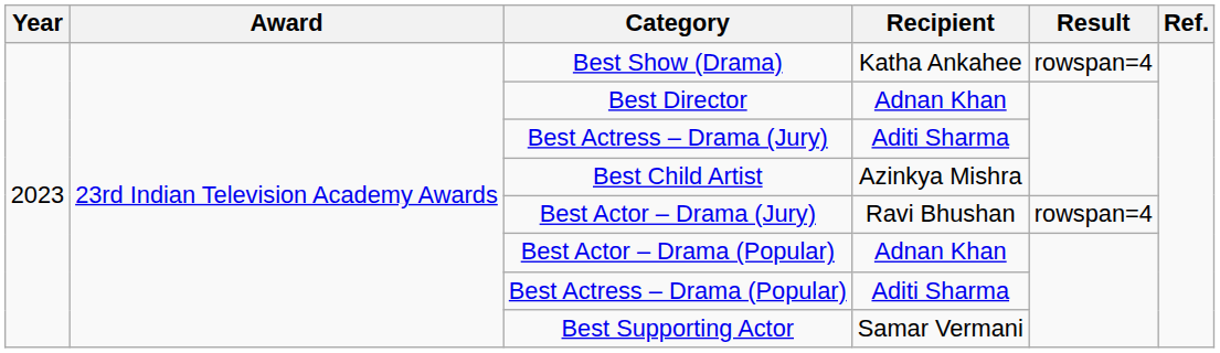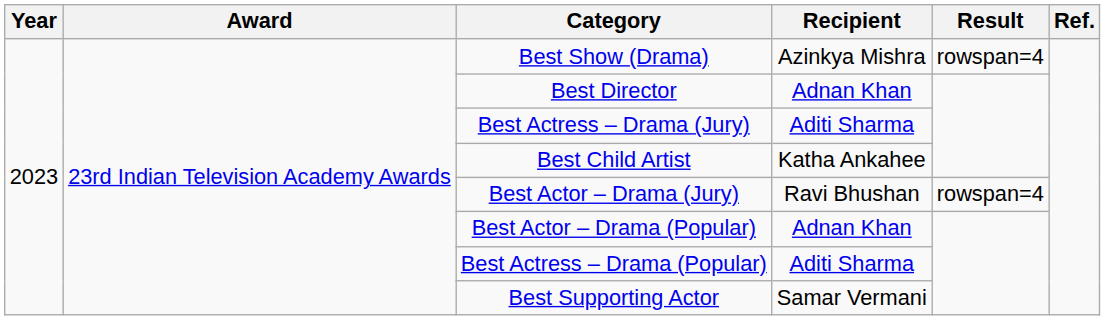Best Show (Drama) | Recipient: Katha Ankahee -> Azinkya Mishra
Best Child Artist | Recipient: Azinkya Mishra -> Katha Ankahee
